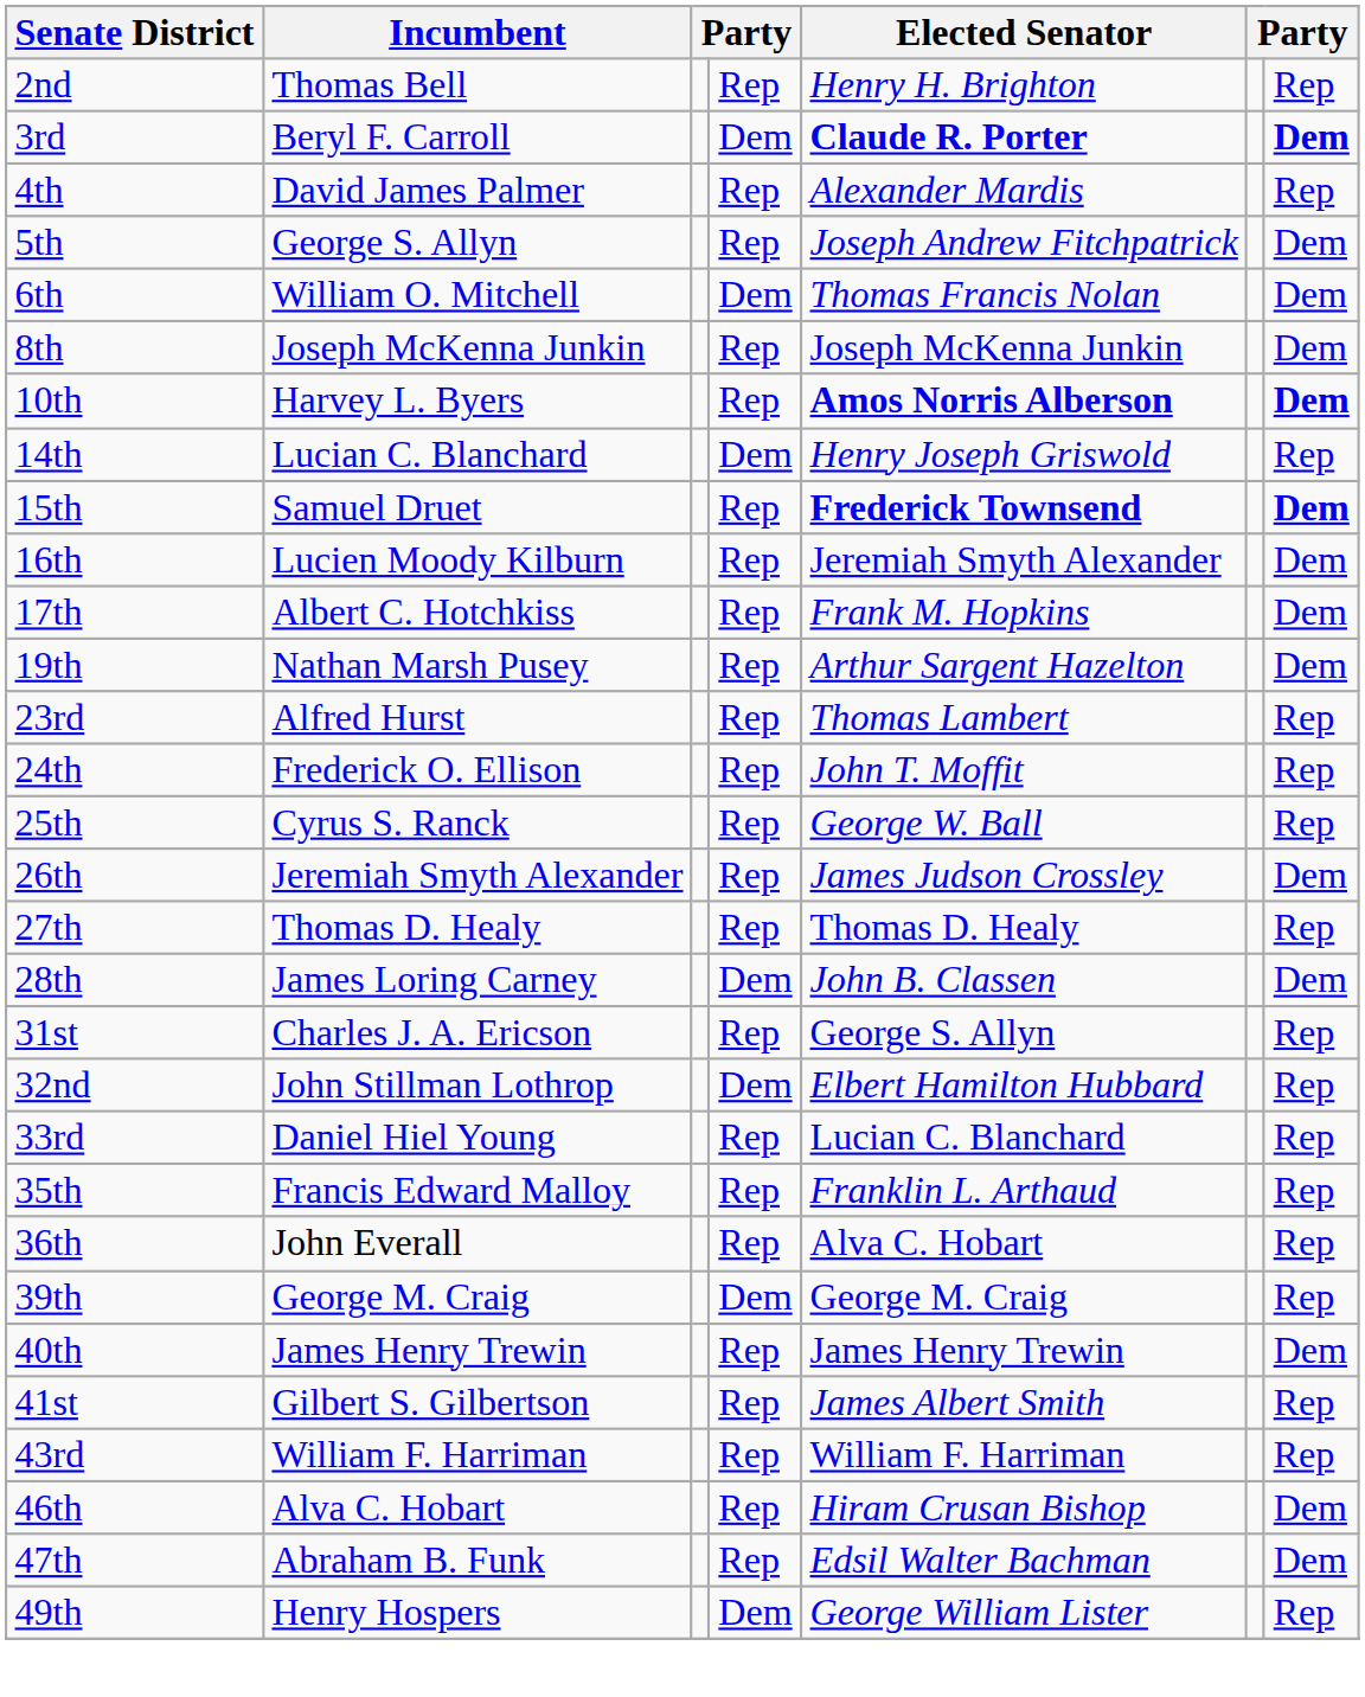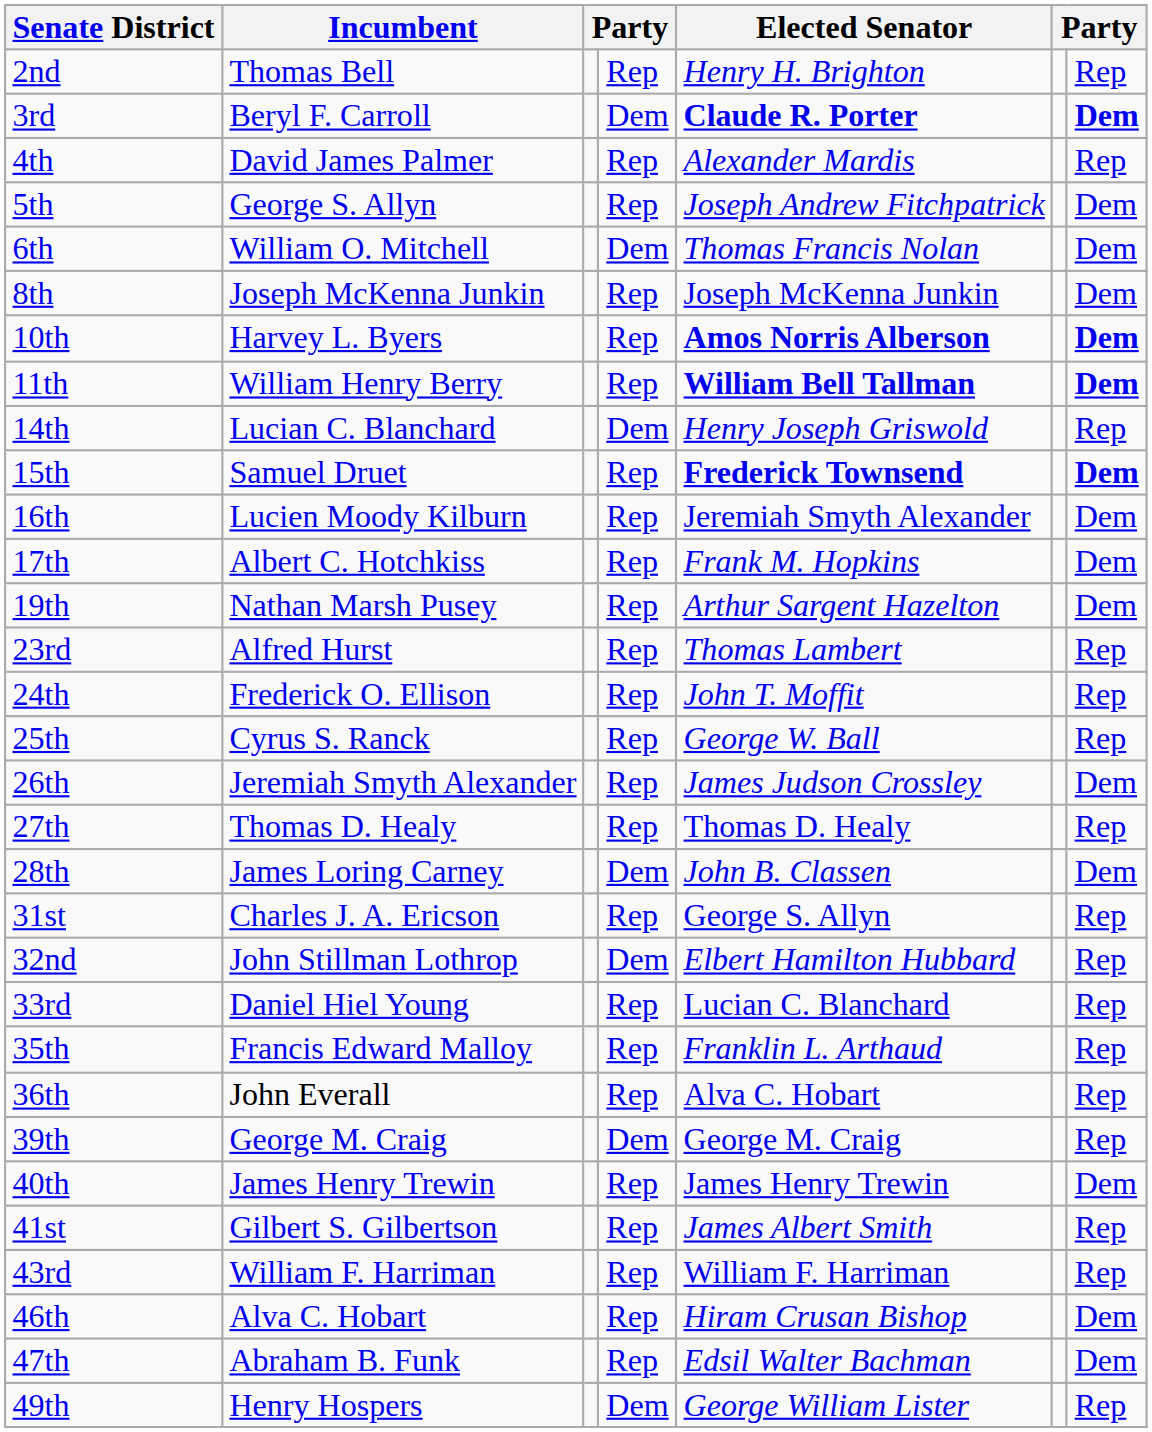+ row: 11th | William Henry Berry | Rep | William Bell Tallman | Dem
